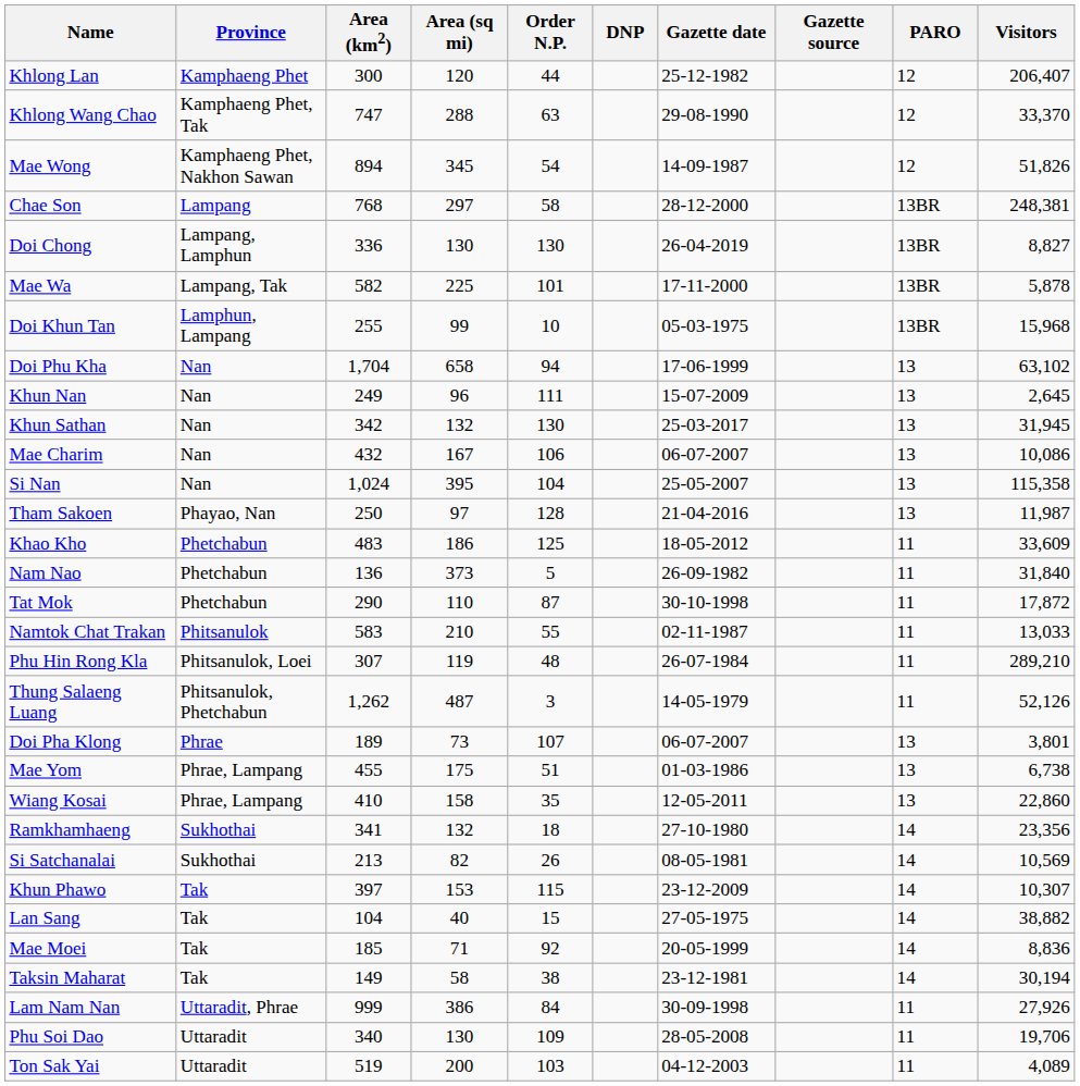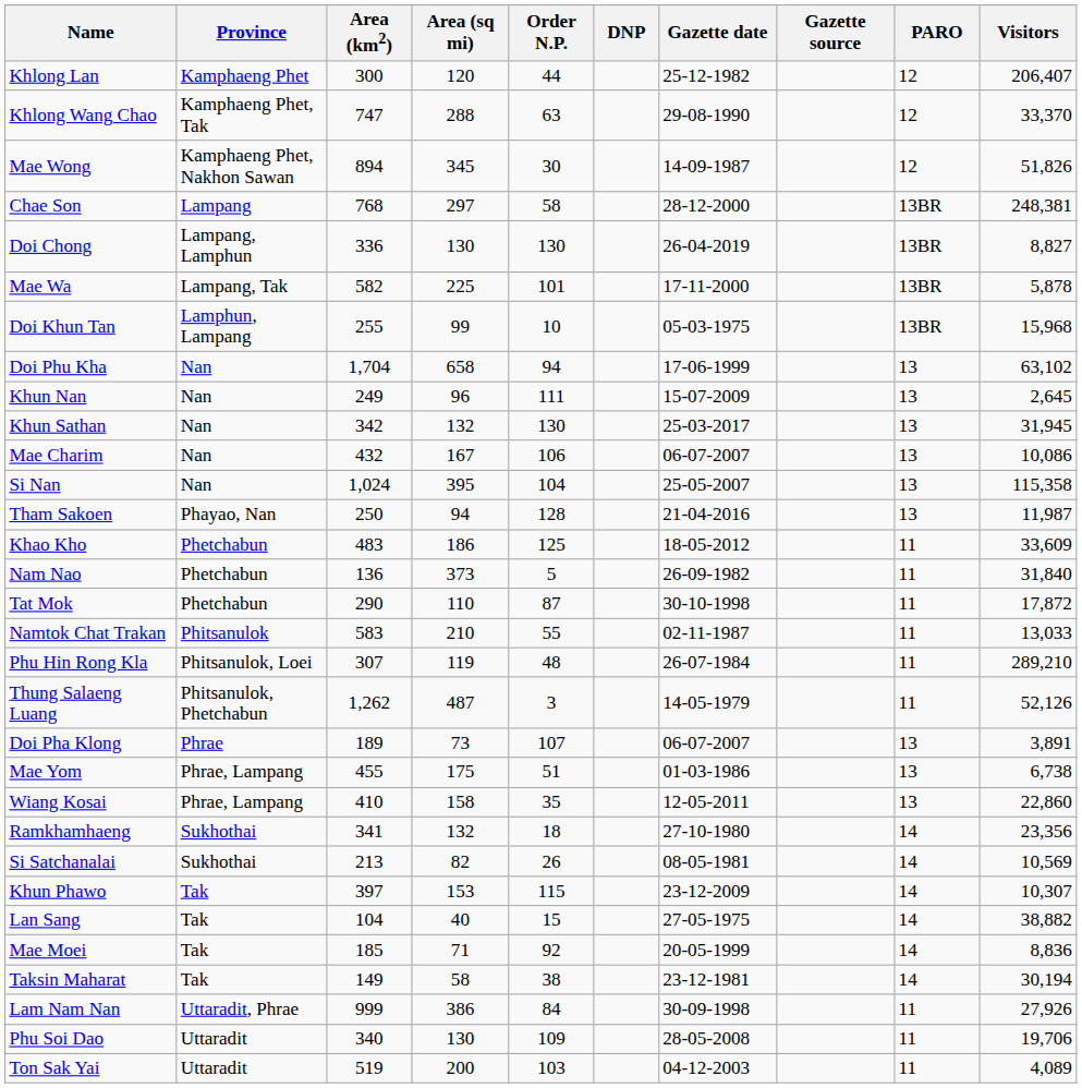Mae Wong | Order N.P.: 54 -> 30
Tham Sakoen | Area (sq mi): 97 -> 94
Doi Pha Klong | Visitors: 3,801 -> 3,891
